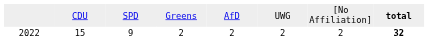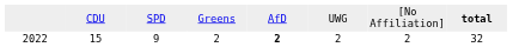2022 | column 5: normal -> bold
2022 | column 8: bold -> normal
